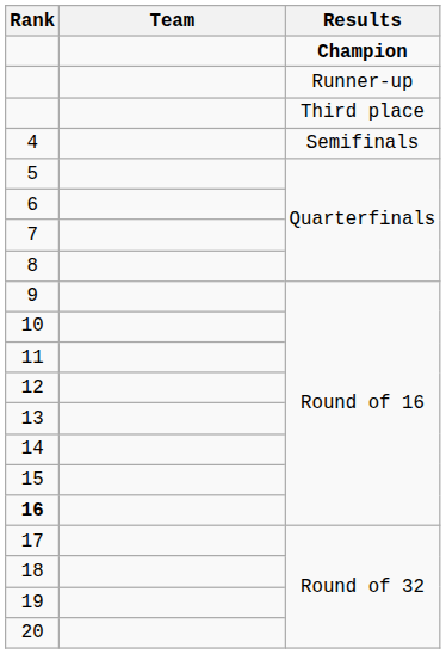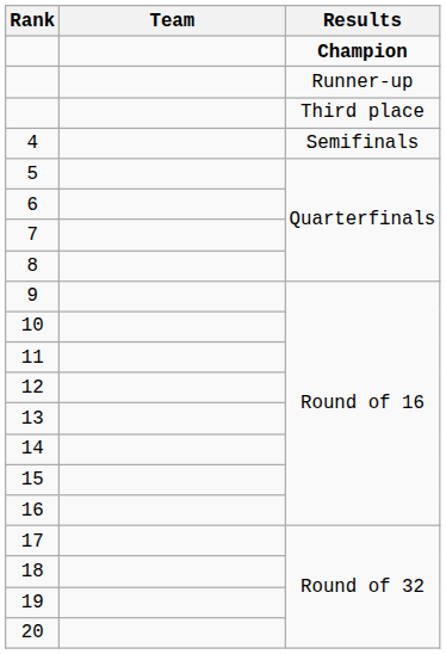16 | Rank: bold -> normal
